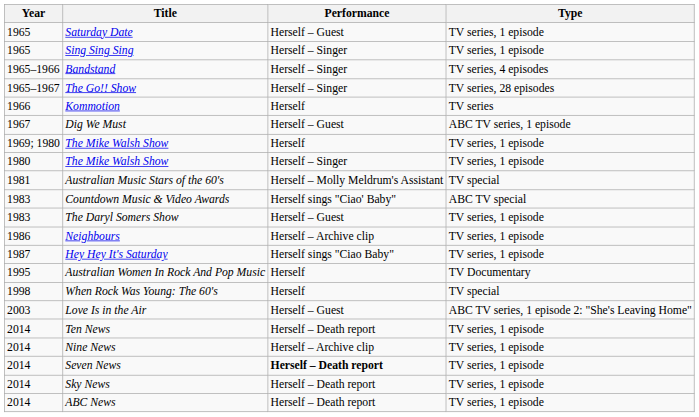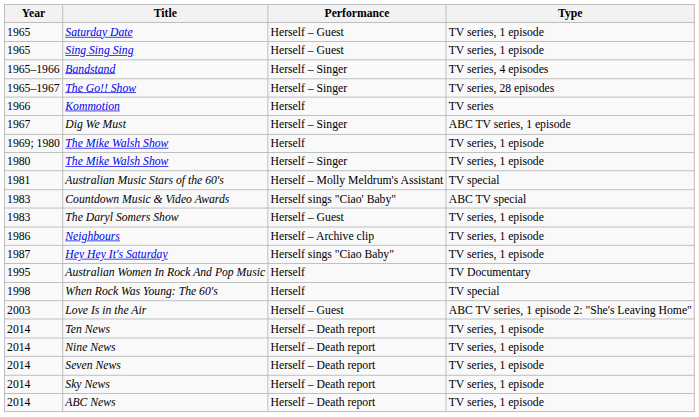Sing Sing Sing | Performance: Herself – Singer -> Herself – Guest
Dig We Must | Performance: Herself – Guest -> Herself – Singer
Nine News | Performance: Herself – Archive clip -> Herself – Death report
Seven News | Performance: bold -> normal
